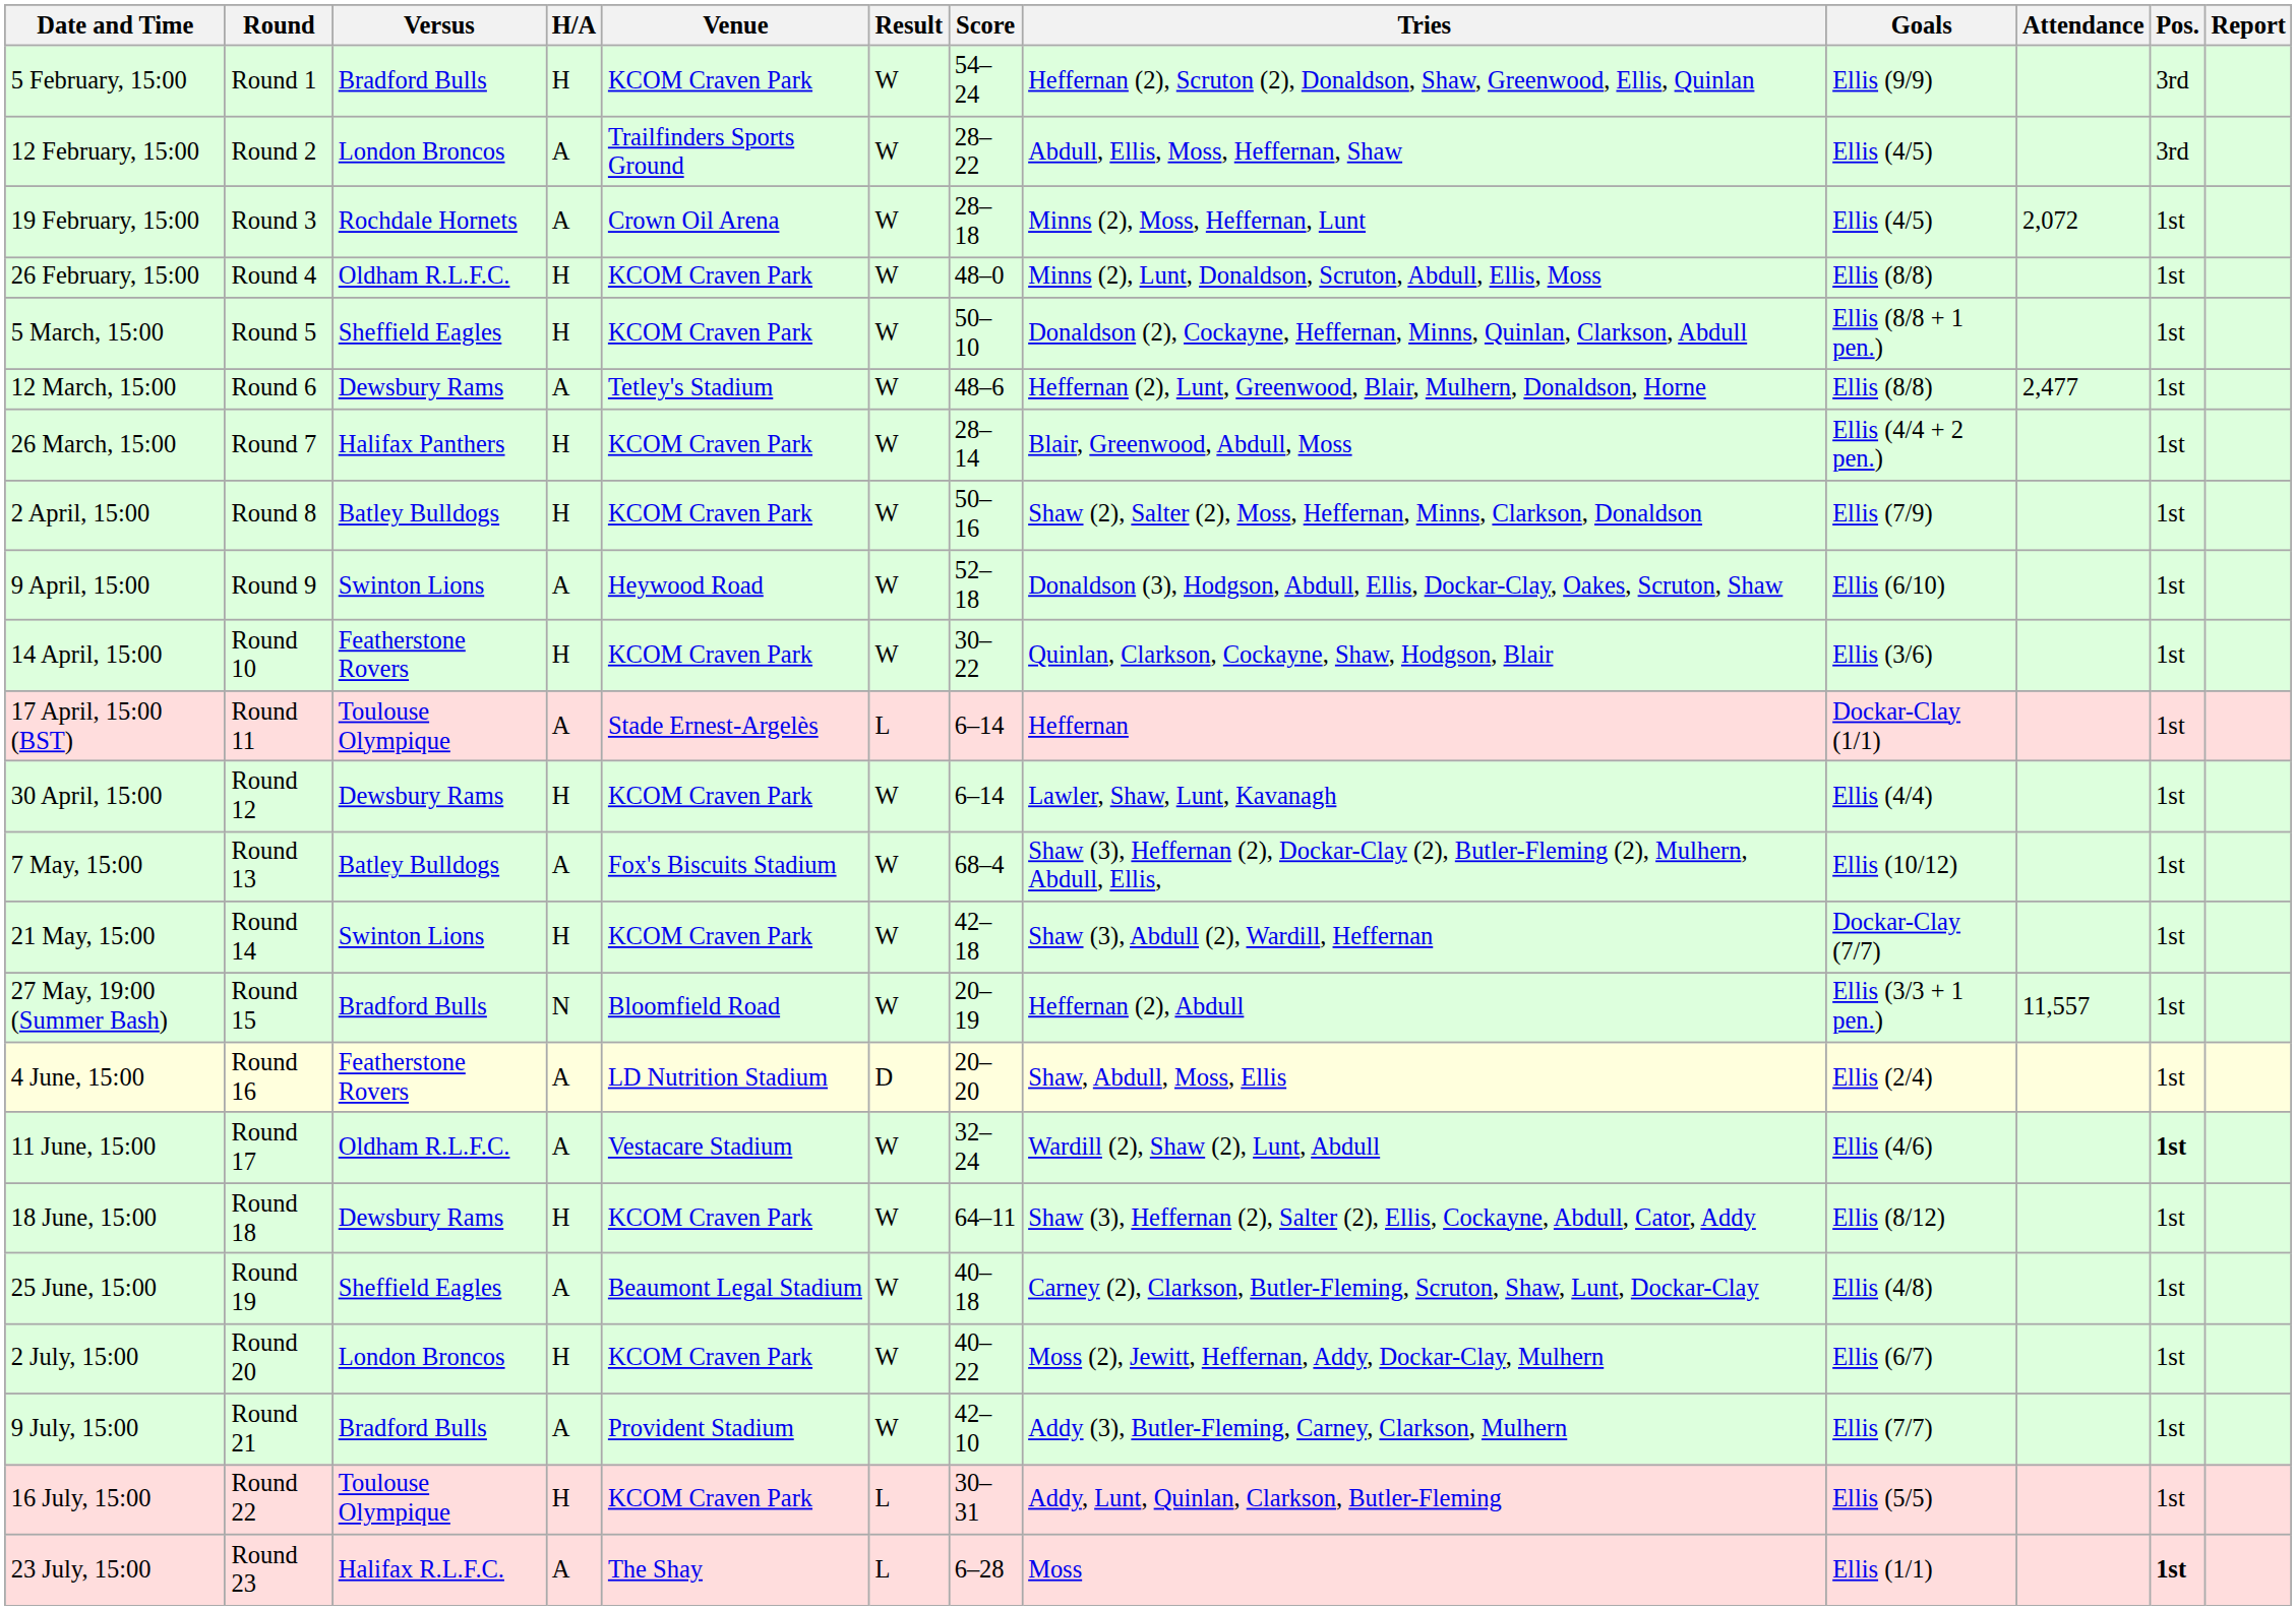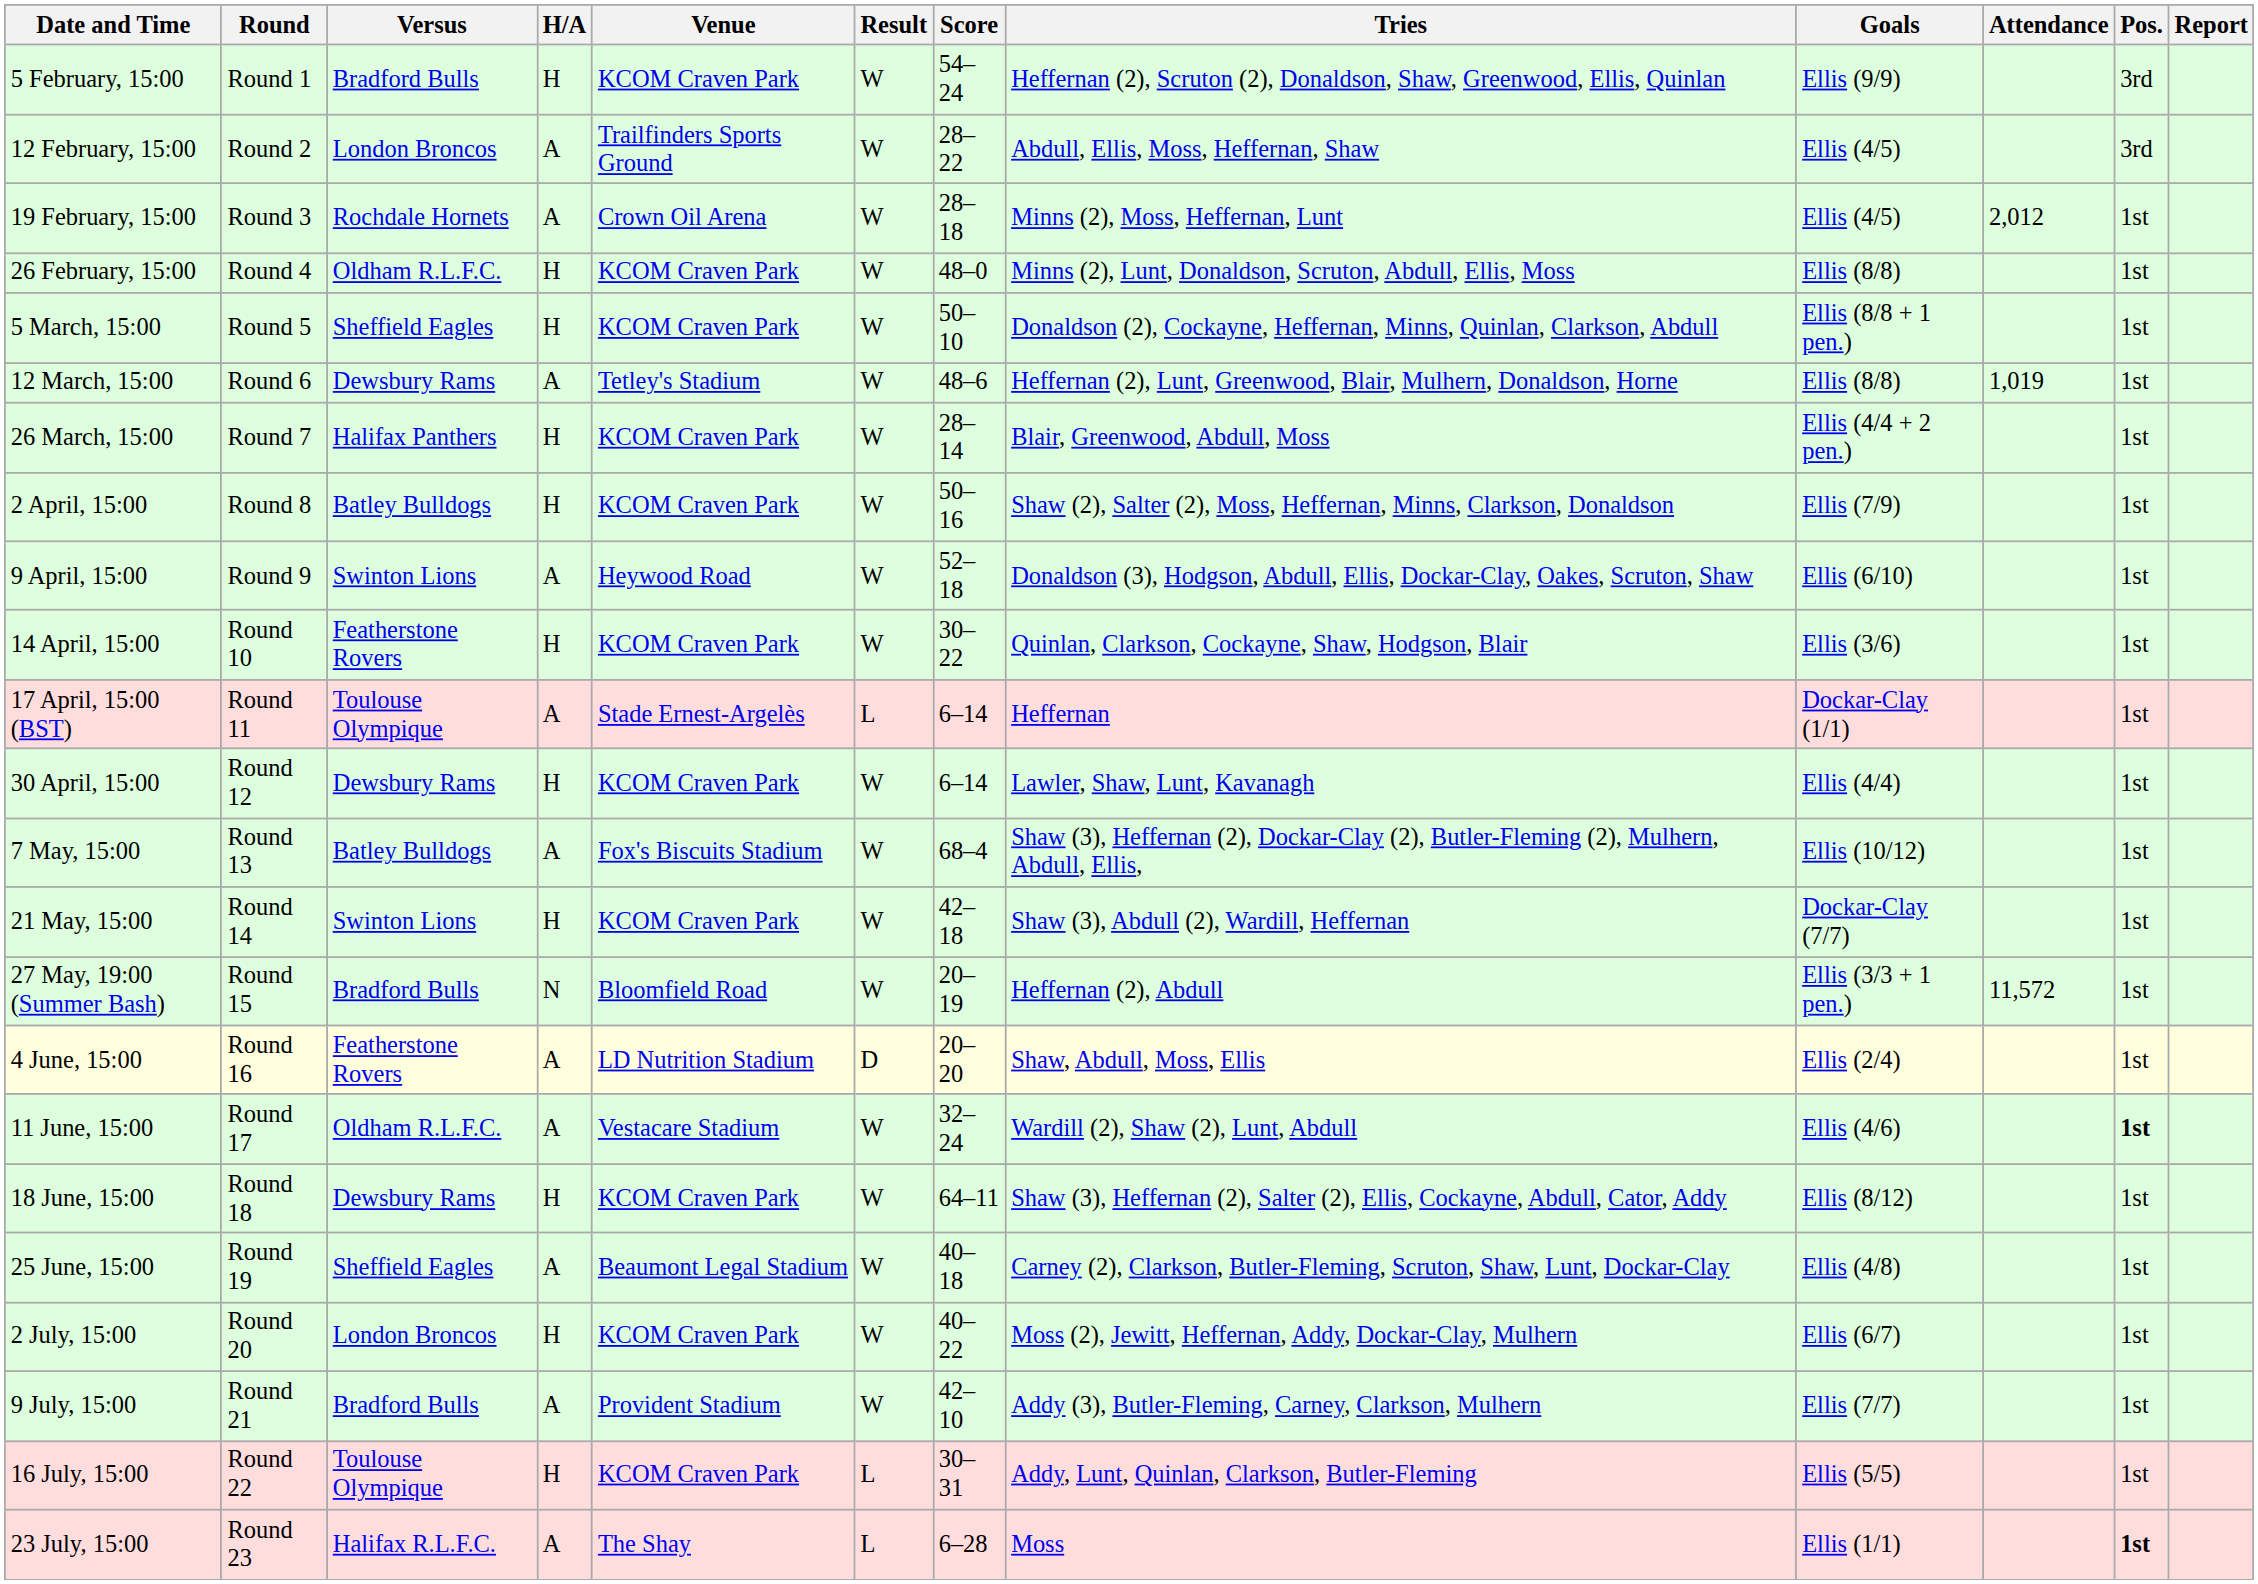19 February, 15:00 | Attendance: 2,072 -> 2,012
12 March, 15:00 | Attendance: 2,477 -> 1,019
27 May, 19:00 (Summer Bash) | Attendance: 11,557 -> 11,572
